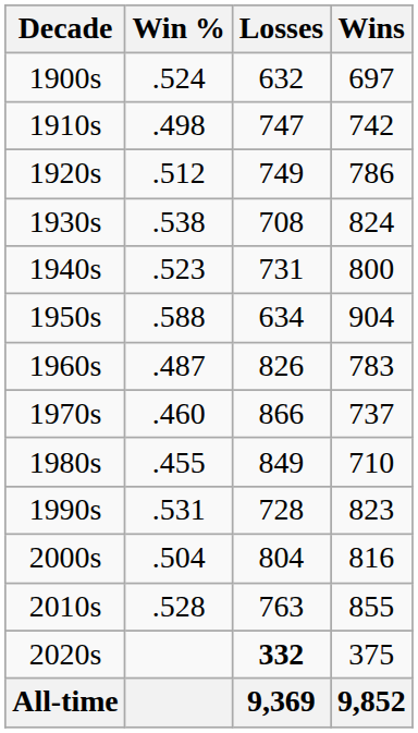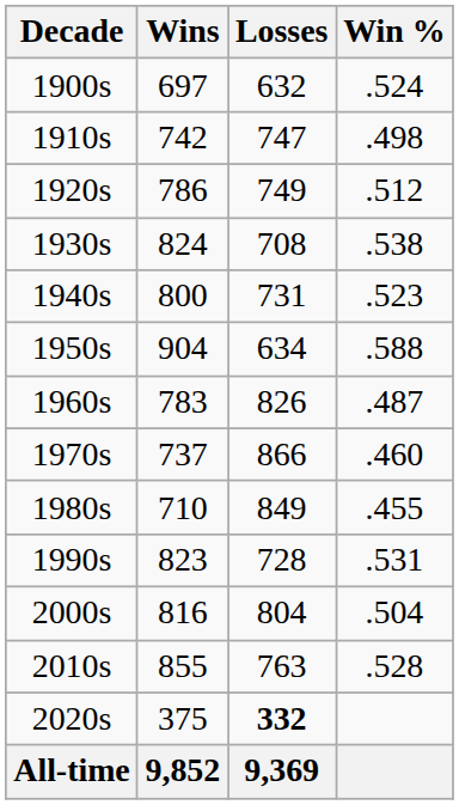columns swapped: Wins <-> Win %
